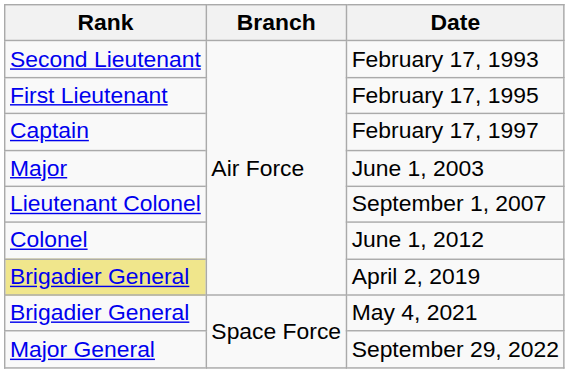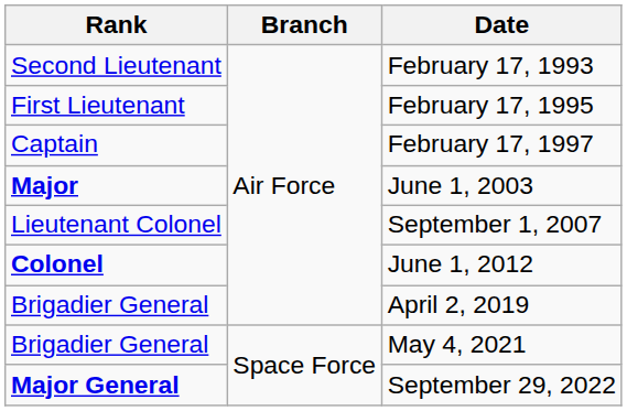June 1, 2003 | Rank: normal -> bold
June 1, 2012 | Rank: normal -> bold
April 2, 2019 | Rank: khaki background -> no background
September 29, 2022 | Rank: normal -> bold
